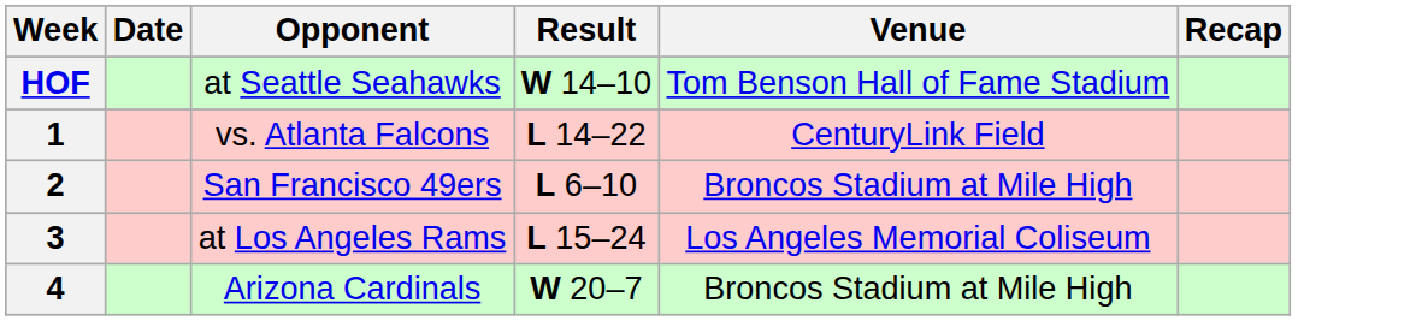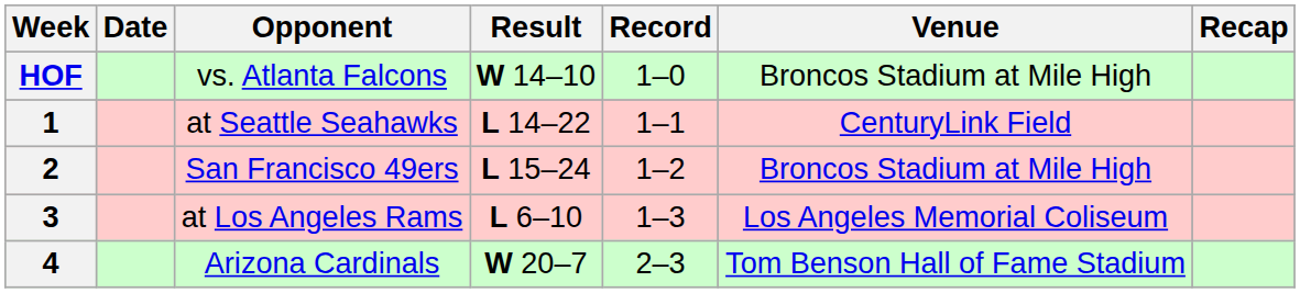+ column: Record | 1–0 | 1–1 | 1–2 | 1–3 | 2–3
HOF | Opponent: at Seattle Seahawks -> vs. Atlanta Falcons
HOF | Venue: Tom Benson Hall of Fame Stadium -> Broncos Stadium at Mile High
1 | Opponent: vs. Atlanta Falcons -> at Seattle Seahawks
2 | Result: L 6–10 -> L 15–24
3 | Result: L 15–24 -> L 6–10
4 | Venue: Broncos Stadium at Mile High -> Tom Benson Hall of Fame Stadium
